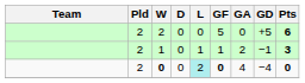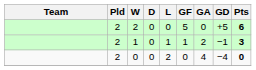row 4 | W: bold -> normal
row 4 | L: paleturquoise background -> no background
row 4 | GF: bold -> normal
